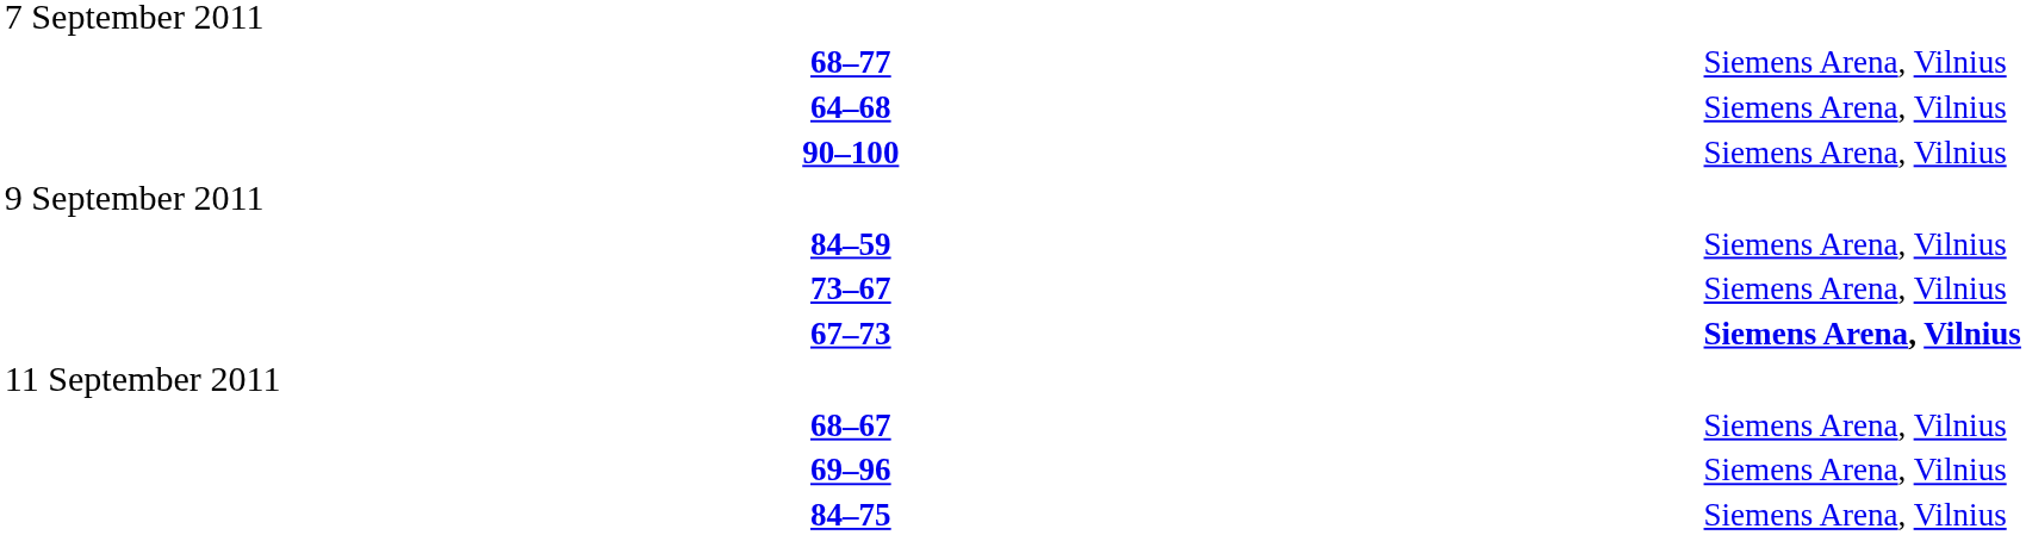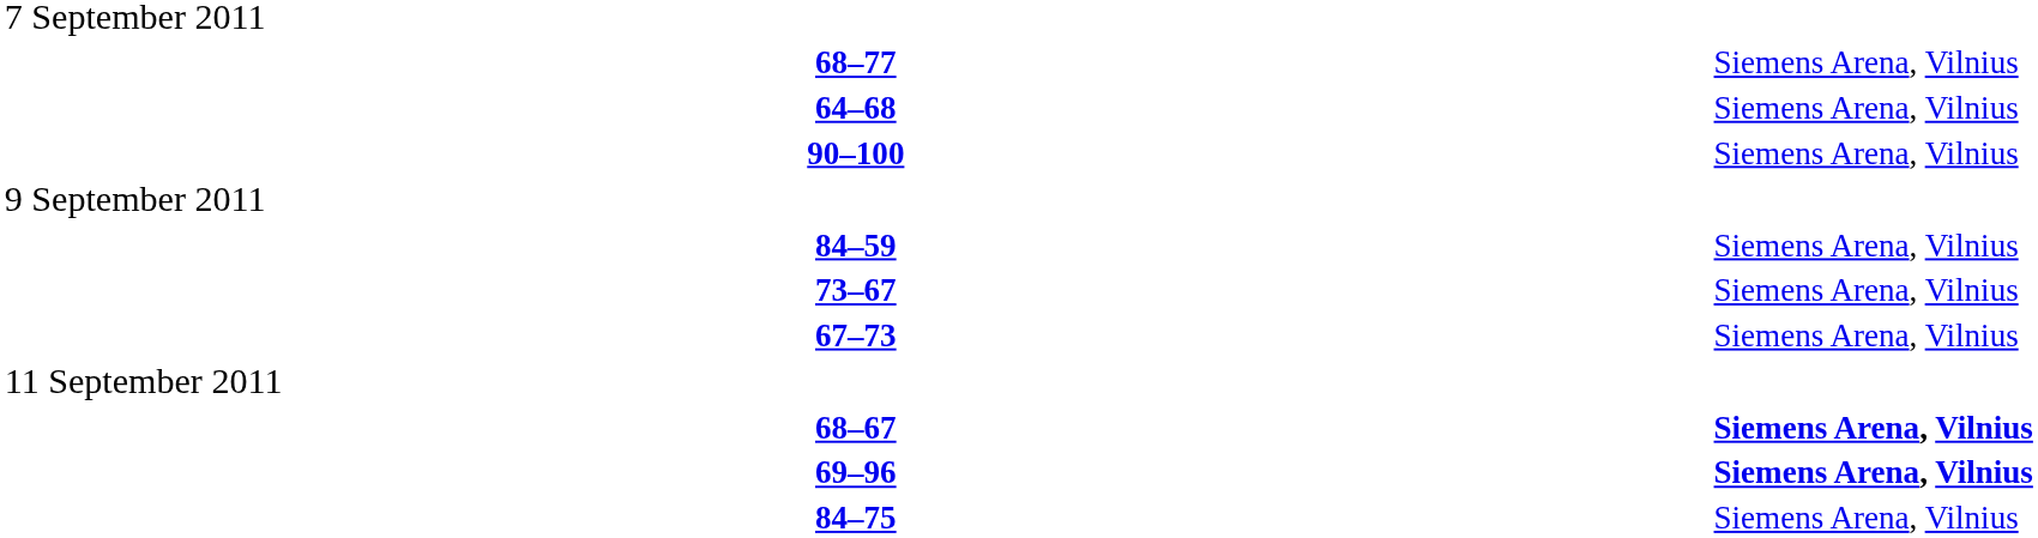67–73 | column 3: bold -> normal
68–67 | column 3: normal -> bold
69–96 | column 3: normal -> bold
